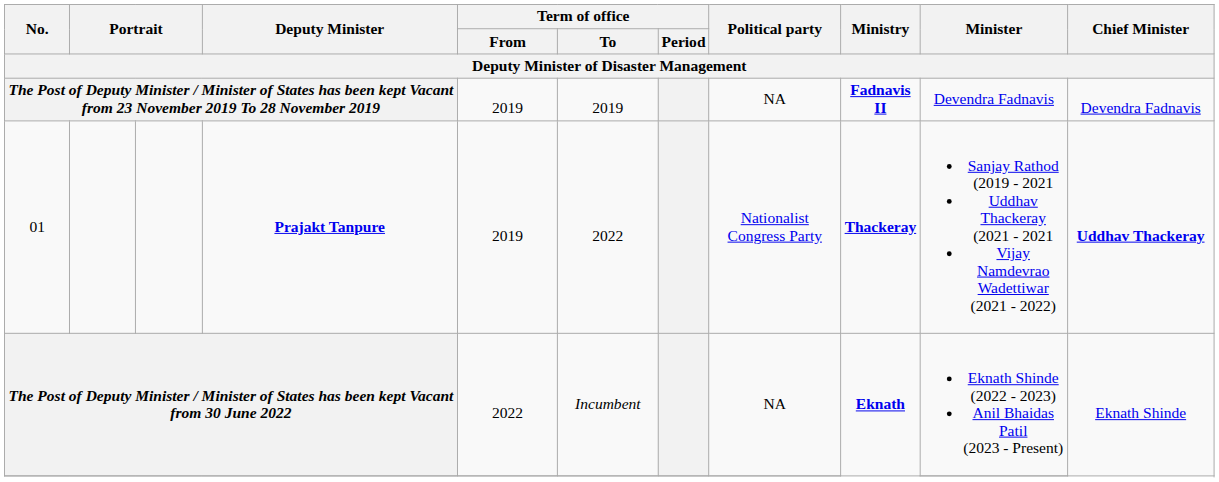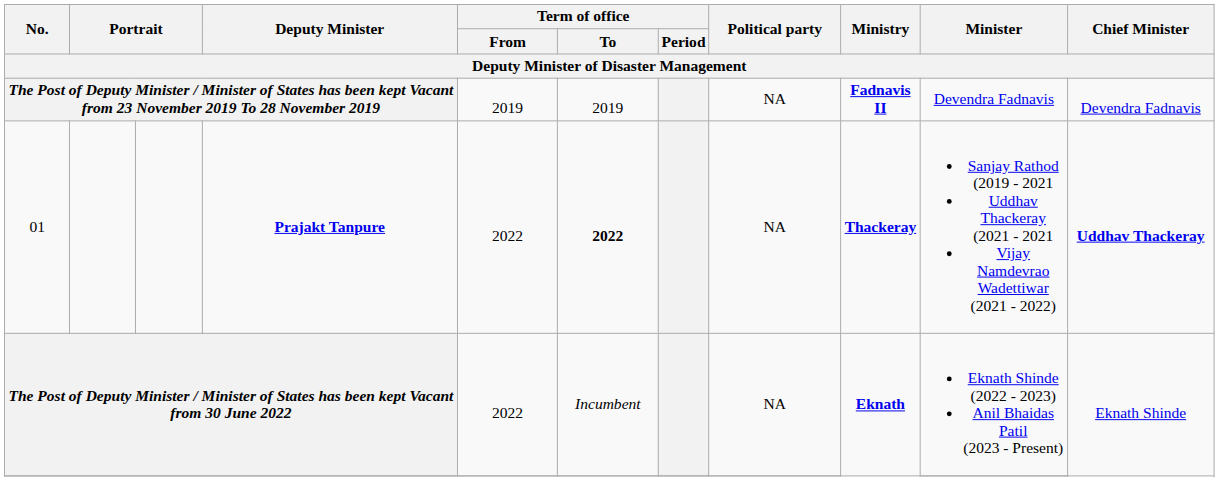01 | Term of office / From: 2019 -> 2022
01 | Term of office / To: normal -> bold
01 | Political party: Nationalist Congress Party -> NA
